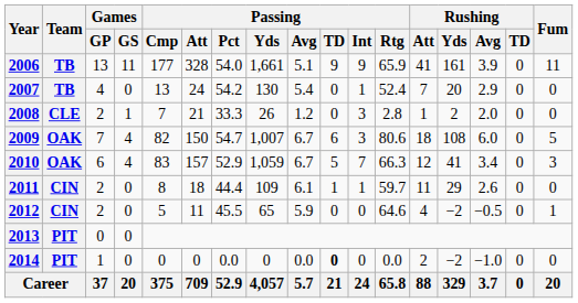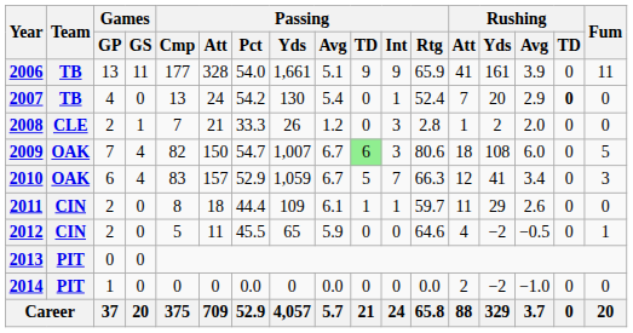2007 | Rushing / TD: normal -> bold
2009 | Passing / TD: no background -> lightgreen background
2014 | Passing / TD: bold -> normal
